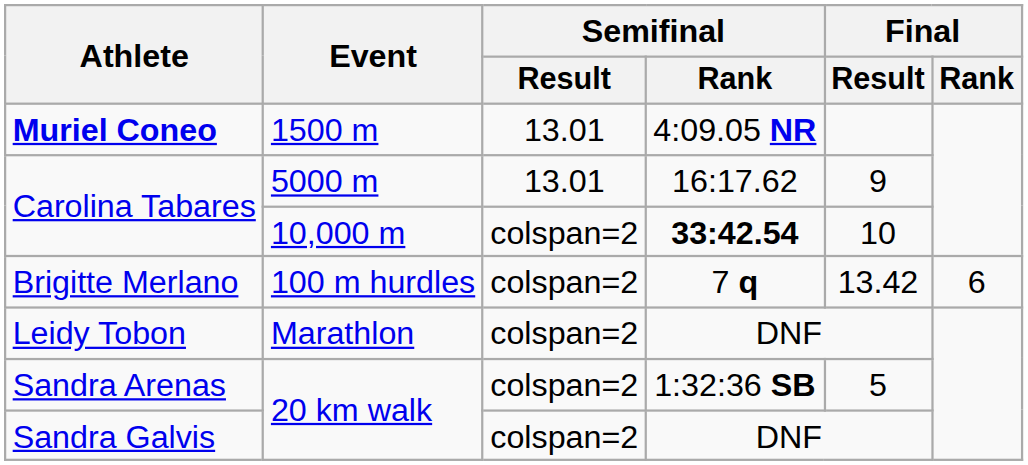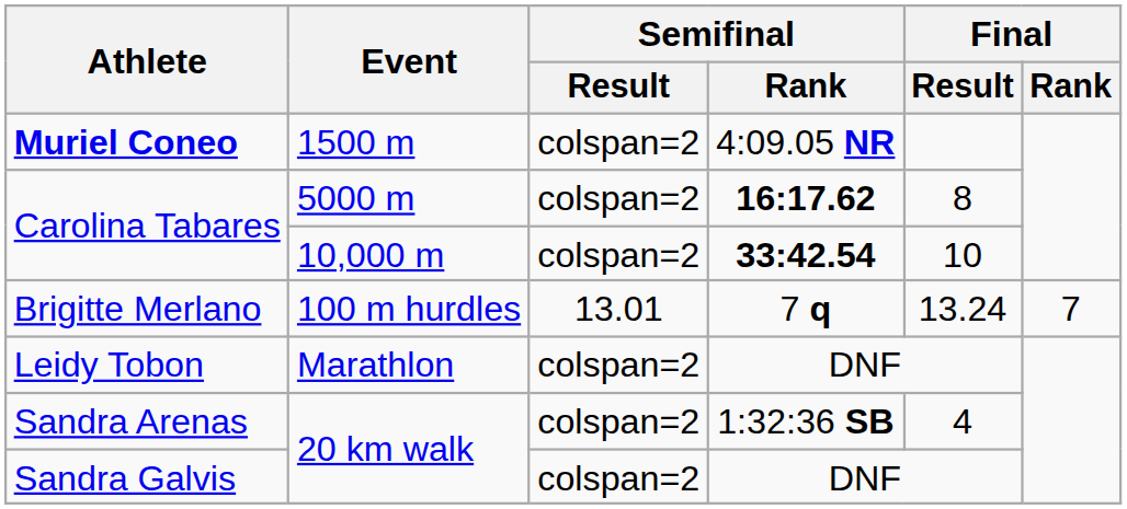Muriel Coneo | Semifinal / Result: 13.01 -> colspan=2
Carolina Tabares / 5000 m | Semifinal / Result: 13.01 -> colspan=2
Carolina Tabares / 5000 m | Semifinal / Rank: normal -> bold
Carolina Tabares / 5000 m | Final / Result: 9 -> 8
Brigitte Merlano | Semifinal / Result: colspan=2 -> 13.01
Brigitte Merlano | Final / Result: 13.42 -> 13.24
Brigitte Merlano | Final / Rank: 6 -> 7
Sandra Arenas | Final / Result: 5 -> 4
